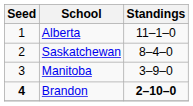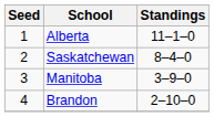Brandon | Seed: bold -> normal
Brandon | Standings: bold -> normal
